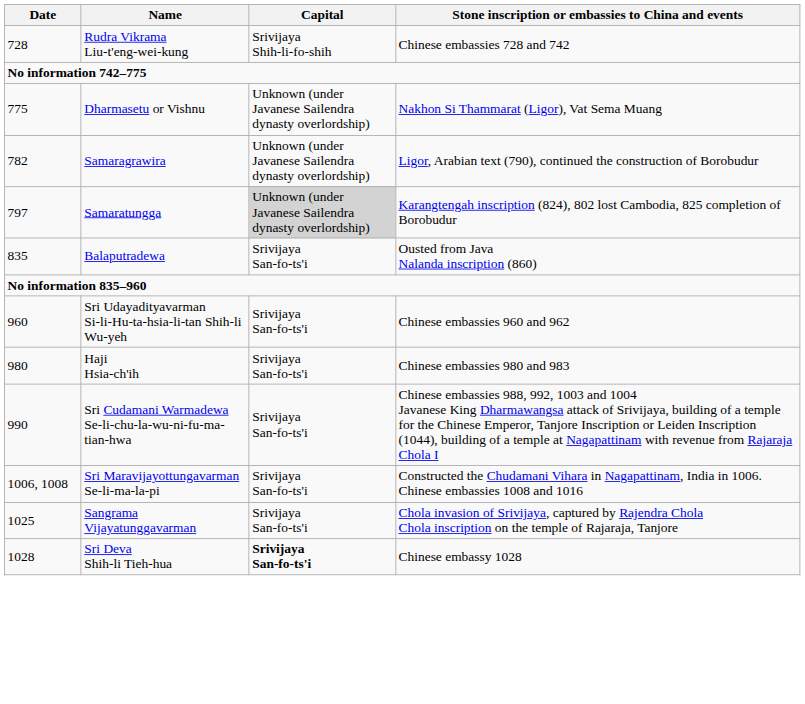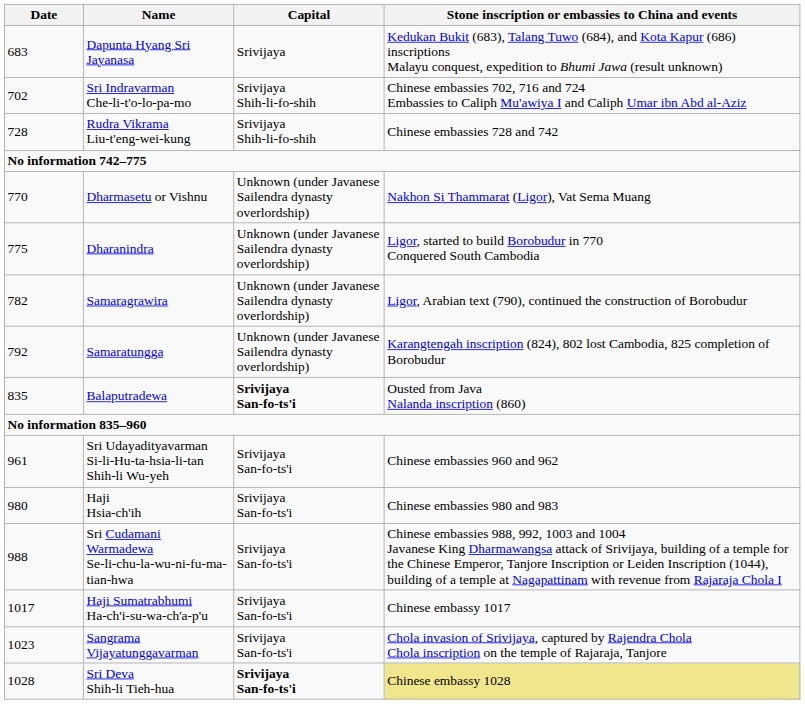+ row: 683 | Dapunta Hyang Sri Jayanasa | Srivijaya | Kedukan Bukit (683), Talang Tuwo (684), and Kota Kapur (686) inscriptions Malayu conquest, expedition to Bhumi Jawa (result unknown)
+ row: 702 | Sri Indravarman Che-li-t'o-lo-pa-mo | Srivijaya Shih-li-fo-shih | Chinese embassies 702, 716 and 724 Embassies to Caliph Mu'awiya I and Caliph Umar ibn Abd al-Aziz
Dharmasetu or Vishnu | Date: 775 -> 770
+ row: 775 | Dharanindra | Unknown (under Javanese Sailendra dynasty overlordship) | Ligor, started to build Borobudur in 770 Conquered South Cambodia
Samaratungga | Date: 797 -> 792
Samaratungga | Capital: lightgrey background -> no background
Balaputradewa | Capital: normal -> bold
Sri Udayadityavarman Si-li-Hu-ta-hsia-li-tan Shih-li Wu-yeh | Date: 960 -> 961
Sri Cudamani Warmadewa Se-li-chu-la-wu-ni-fu-ma-tian-hwa | Date: 990 -> 988
- row: 1006, 1008 | Sri Maravijayottungavarman Se-li-ma-la-pi | Srivijaya San-fo-ts'i | Constructed the Chudamani Vihara in Nagapattinam, India in 1006. Chinese embassies 1008 and 1016
+ row: 1017 | Haji Sumatrabhumi Ha-ch'i-su-wa-ch'a-p'u | Srivijaya San-fo-ts'i | Chinese embassy 1017
Sangrama Vijayatunggavarman | Date: 1025 -> 1023
Sri Deva Shih-li Tieh-hua | Stone inscription or embassies to China and events: no background -> khaki background
